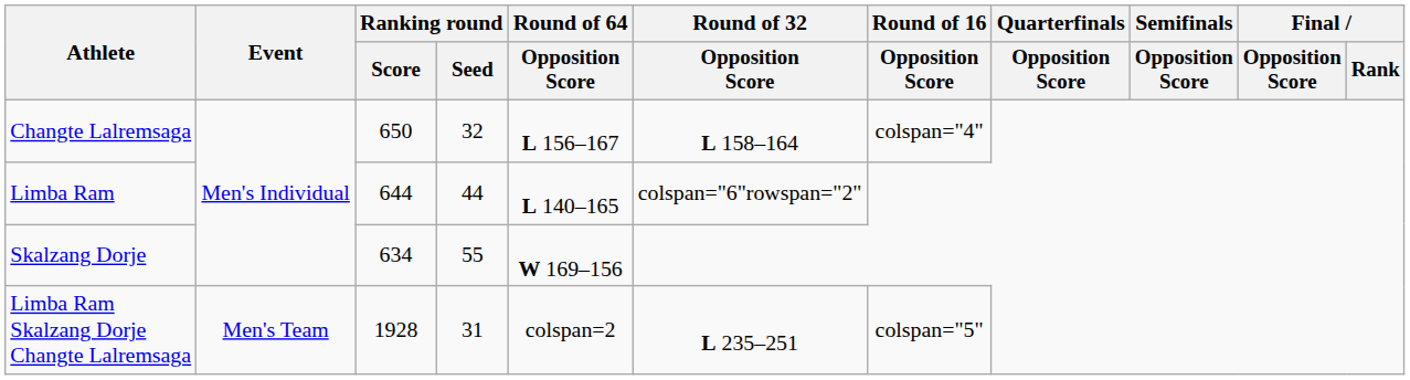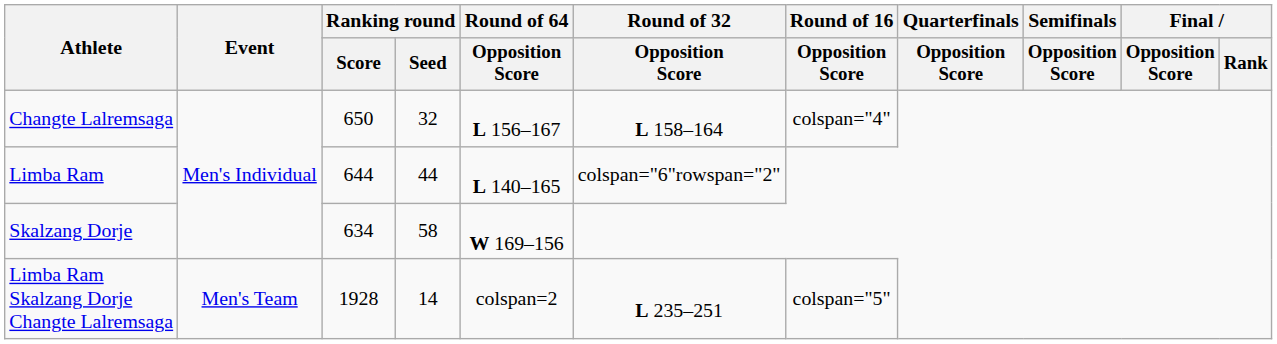Skalzang Dorje | Ranking round / Seed: 55 -> 58
Limba Ram Skalzang Dorje Changte Lalremsaga | Ranking round / Seed: 31 -> 14
